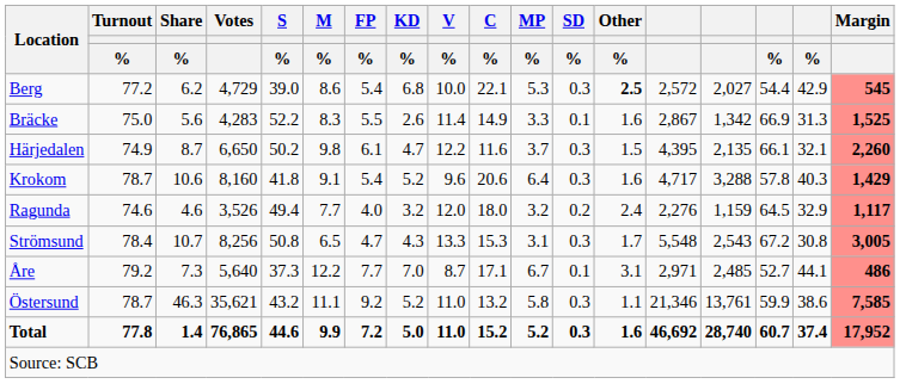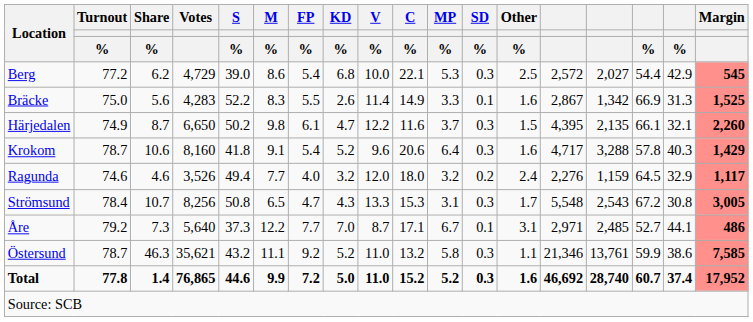Berg | Other / %: bold -> normal
